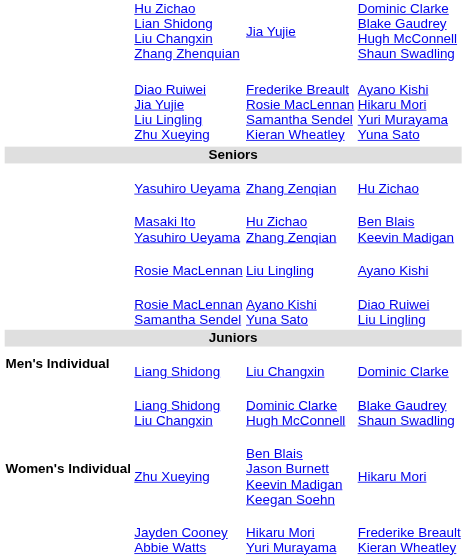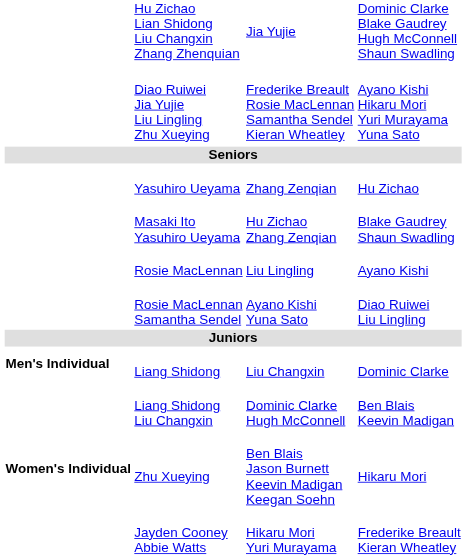Masaki Ito Yasuhiro Ueyama | column 4: Ben Blais Keevin Madigan -> Blake Gaudrey Shaun Swadling
Liang Shidong Liu Changxin | column 4: Blake Gaudrey Shaun Swadling -> Ben Blais Keevin Madigan
